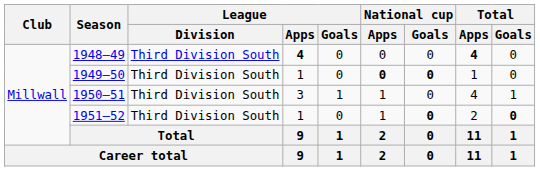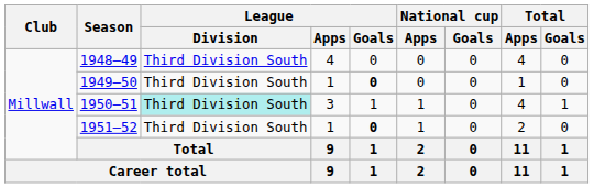1948–49 | League / Apps: bold -> normal
1948–49 | Total / Apps: bold -> normal
1949–50 | League / Goals: normal -> bold
1949–50 | National cup / Apps: bold -> normal
1949–50 | National cup / Goals: bold -> normal
1950–51 | League / Division: no background -> paleturquoise background
1951–52 | League / Goals: normal -> bold
1951–52 | National cup / Goals: bold -> normal
1951–52 | Total / Goals: bold -> normal
